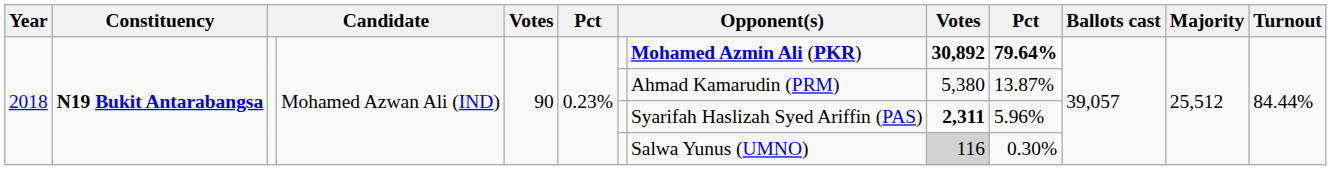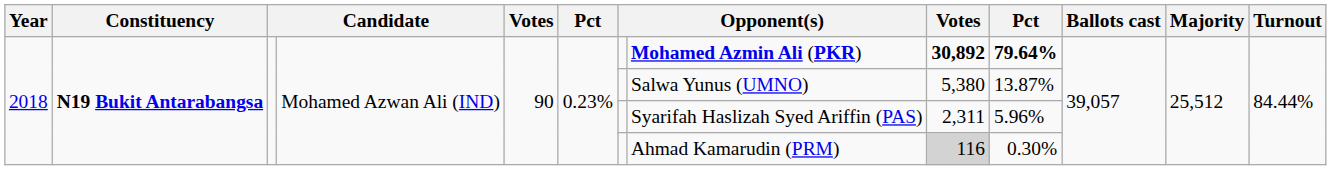row 3 | column 8: Ahmad Kamarudin (PRM) -> Salwa Yunus (UMNO)
row 4 | column 9: bold -> normal
row 5 | column 8: Salwa Yunus (UMNO) -> Ahmad Kamarudin (PRM)
